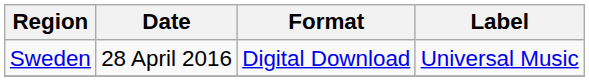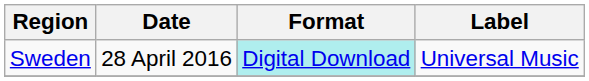Sweden | Format: no background -> paleturquoise background
